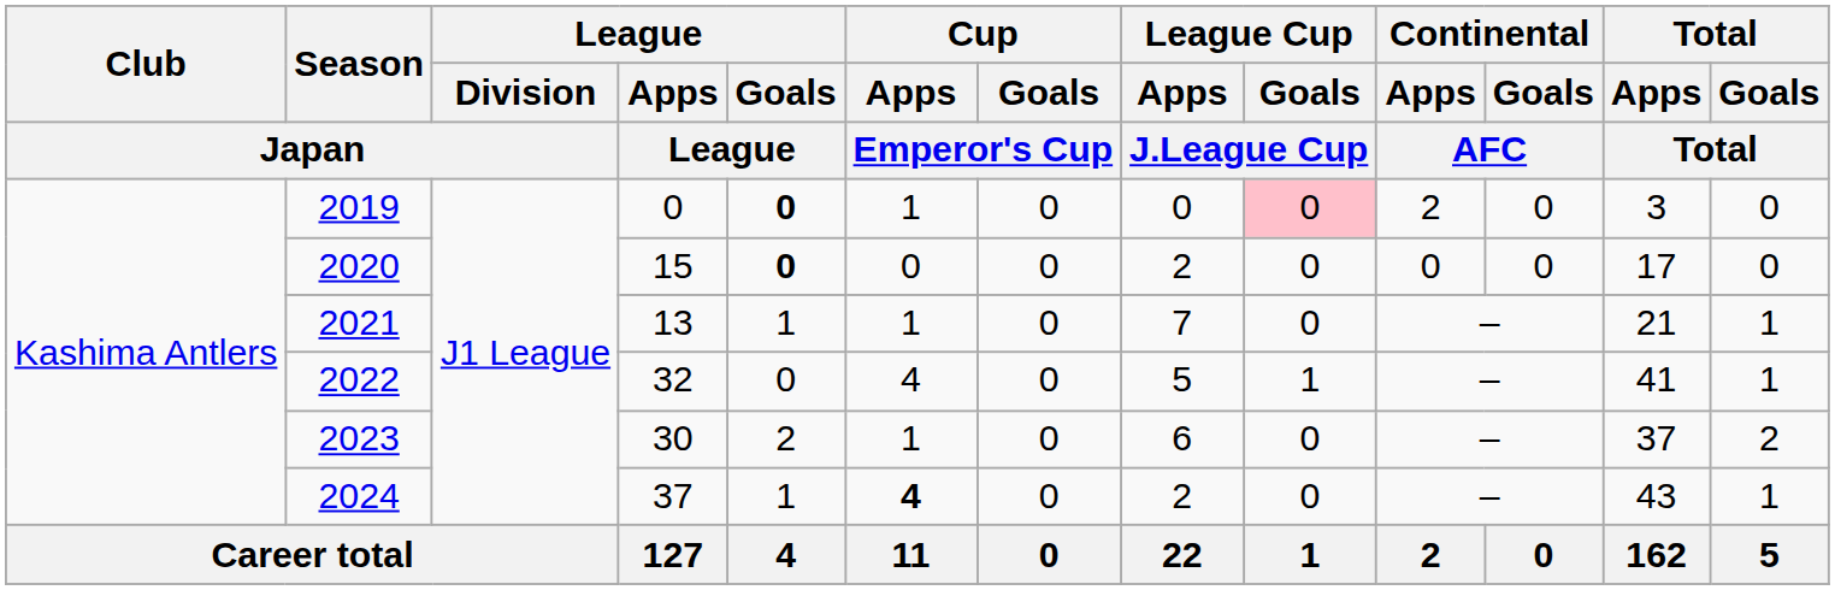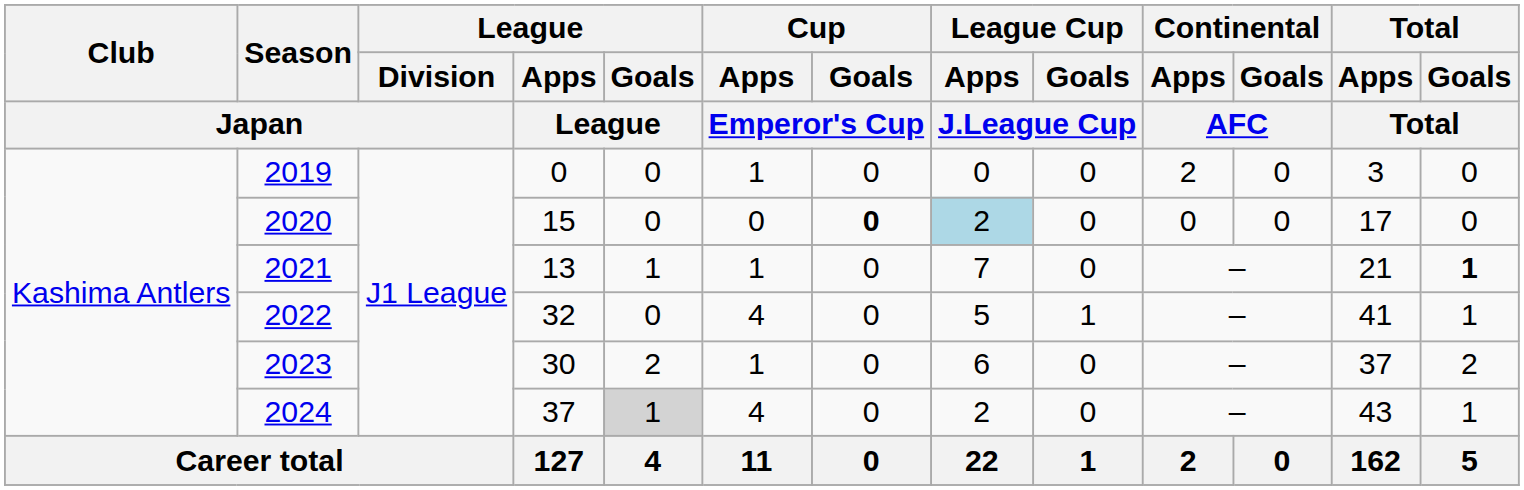2019 | League / Goals / League: bold -> normal
2019 | League Cup / Goals / J.League Cup: pink background -> no background
2020 | League / Goals / League: bold -> normal
2020 | Cup / Goals / Emperor's Cup: normal -> bold
2020 | League Cup / Apps / J.League Cup: no background -> lightblue background
2021 | Total / Goals / Total: normal -> bold
2024 | League / Goals / League: no background -> lightgrey background
2024 | Cup / Apps / Emperor's Cup: bold -> normal
